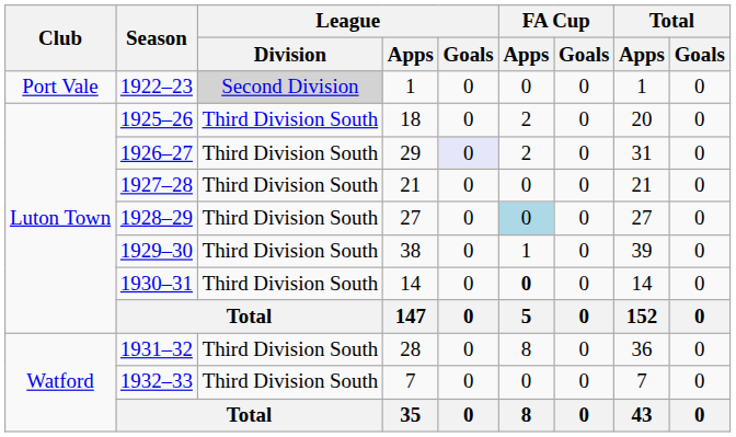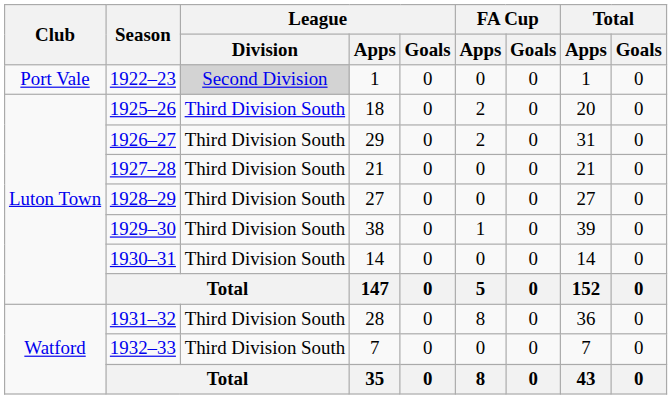1926–27 | League / Goals: lavender background -> no background
1928–29 | FA Cup / Apps: lightblue background -> no background
1930–31 | FA Cup / Apps: bold -> normal
